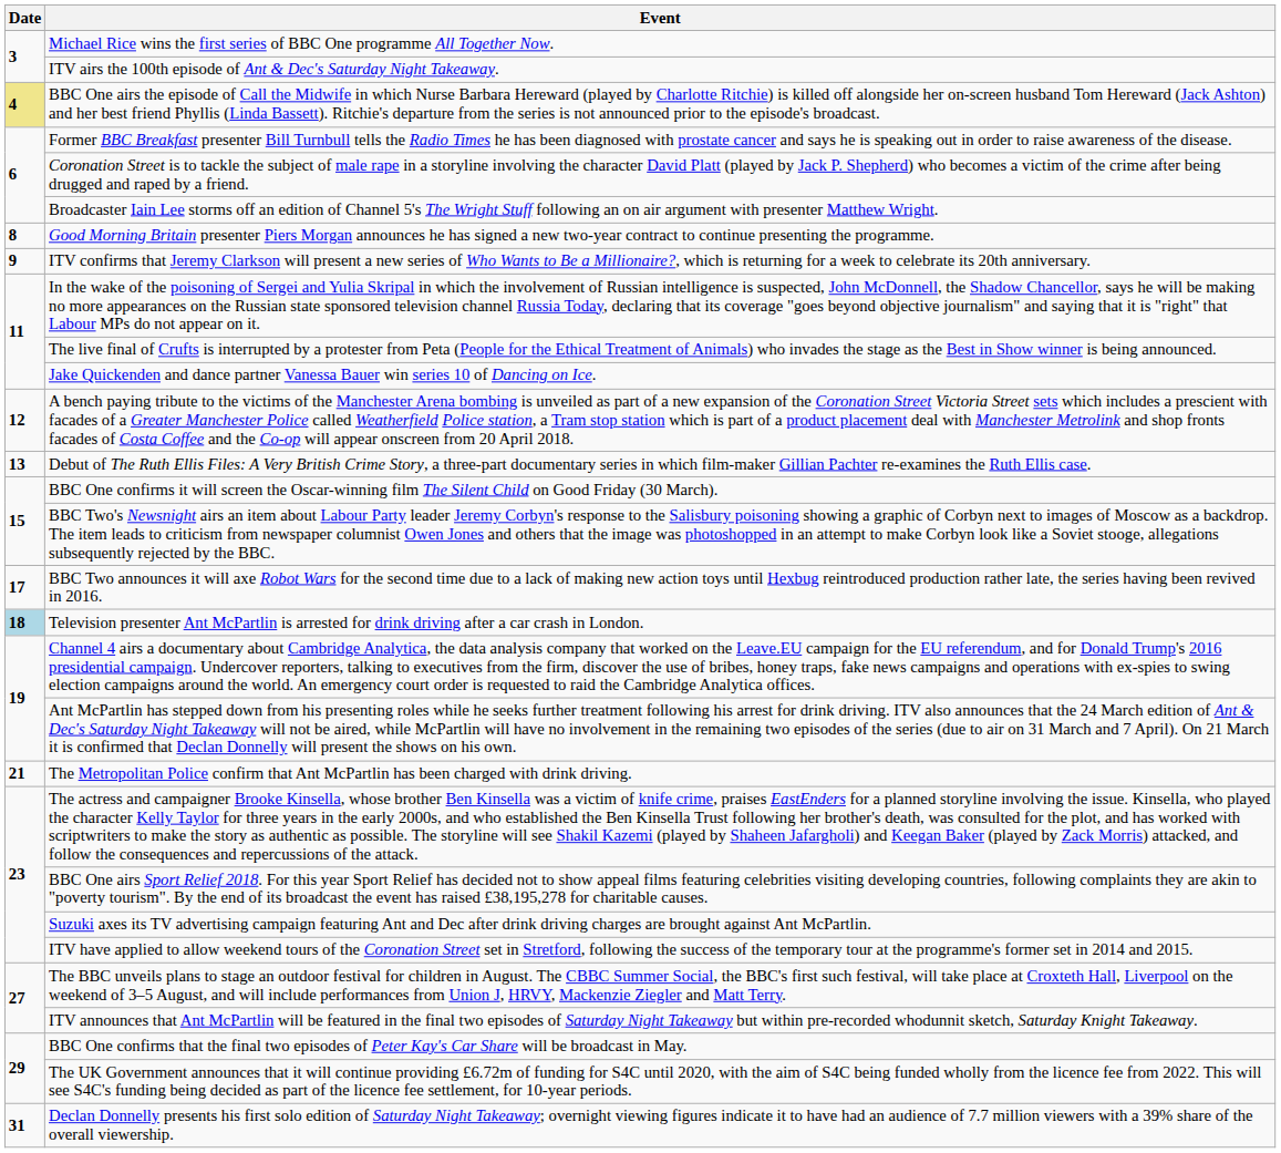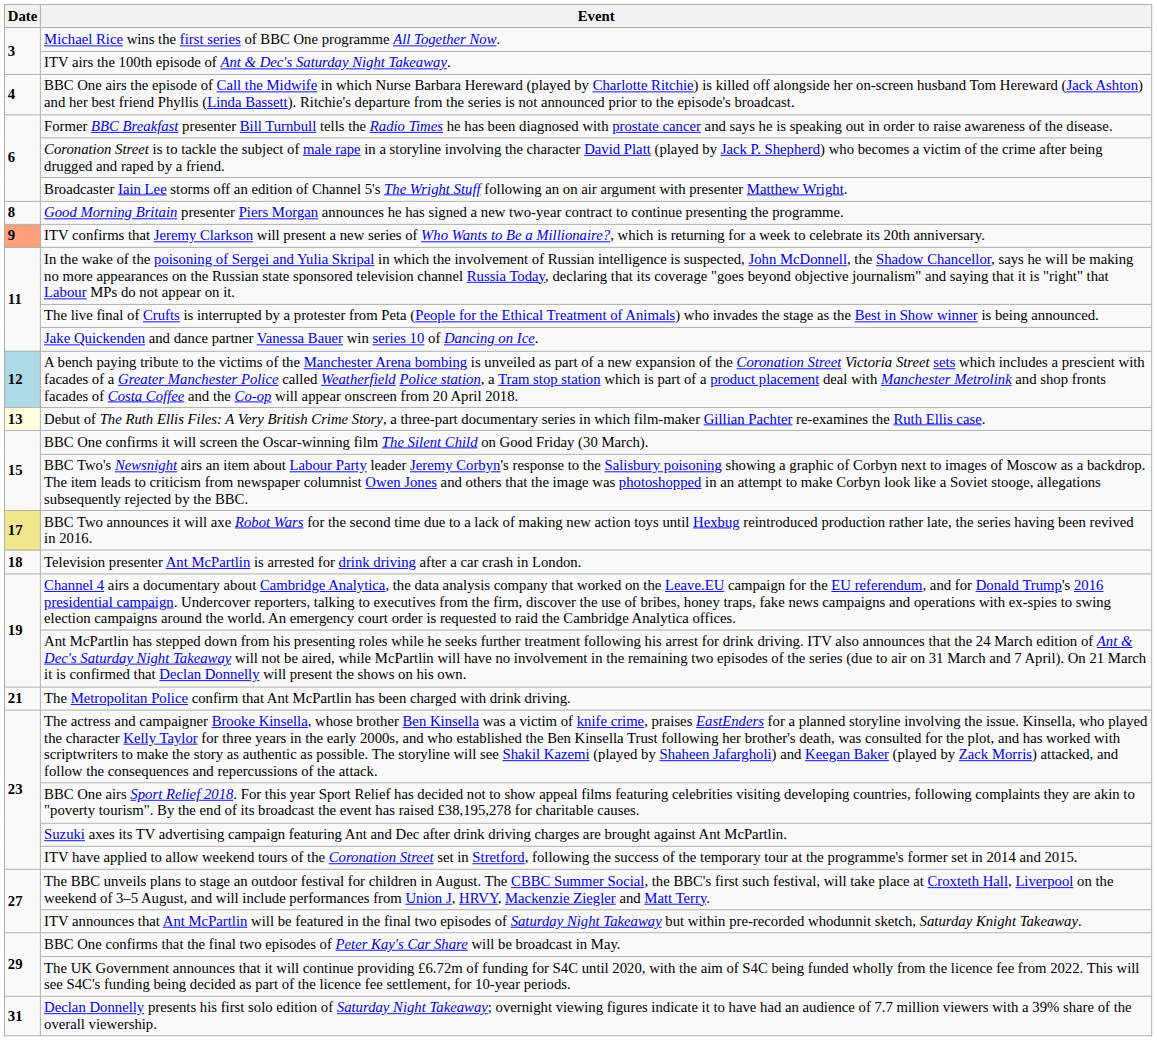row 4 | Date: khaki background -> no background
row 9 | Date: no background -> lightsalmon background
row 13 | Date: no background -> lightblue background
row 14 | Date: no background -> lightyellow background
row 17 | Date: no background -> khaki background
row 18 | Date: lightblue background -> no background
